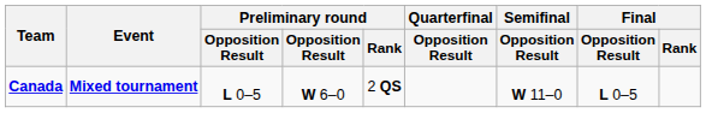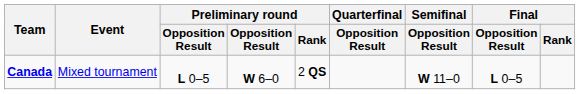Canada | Event: bold -> normal
